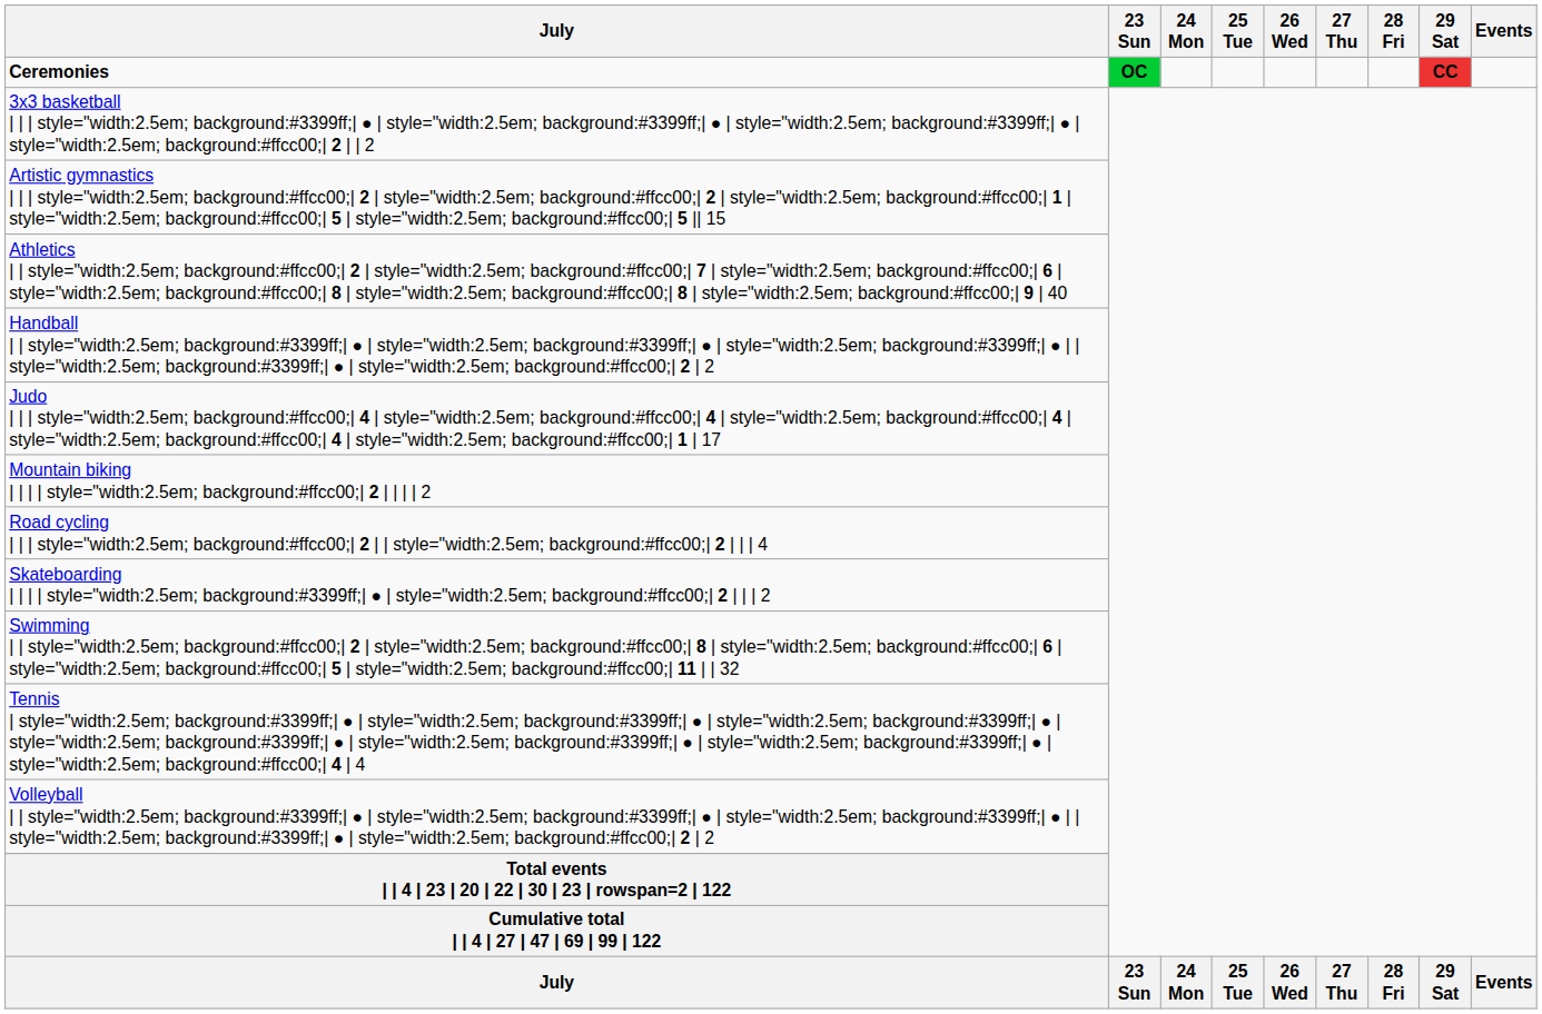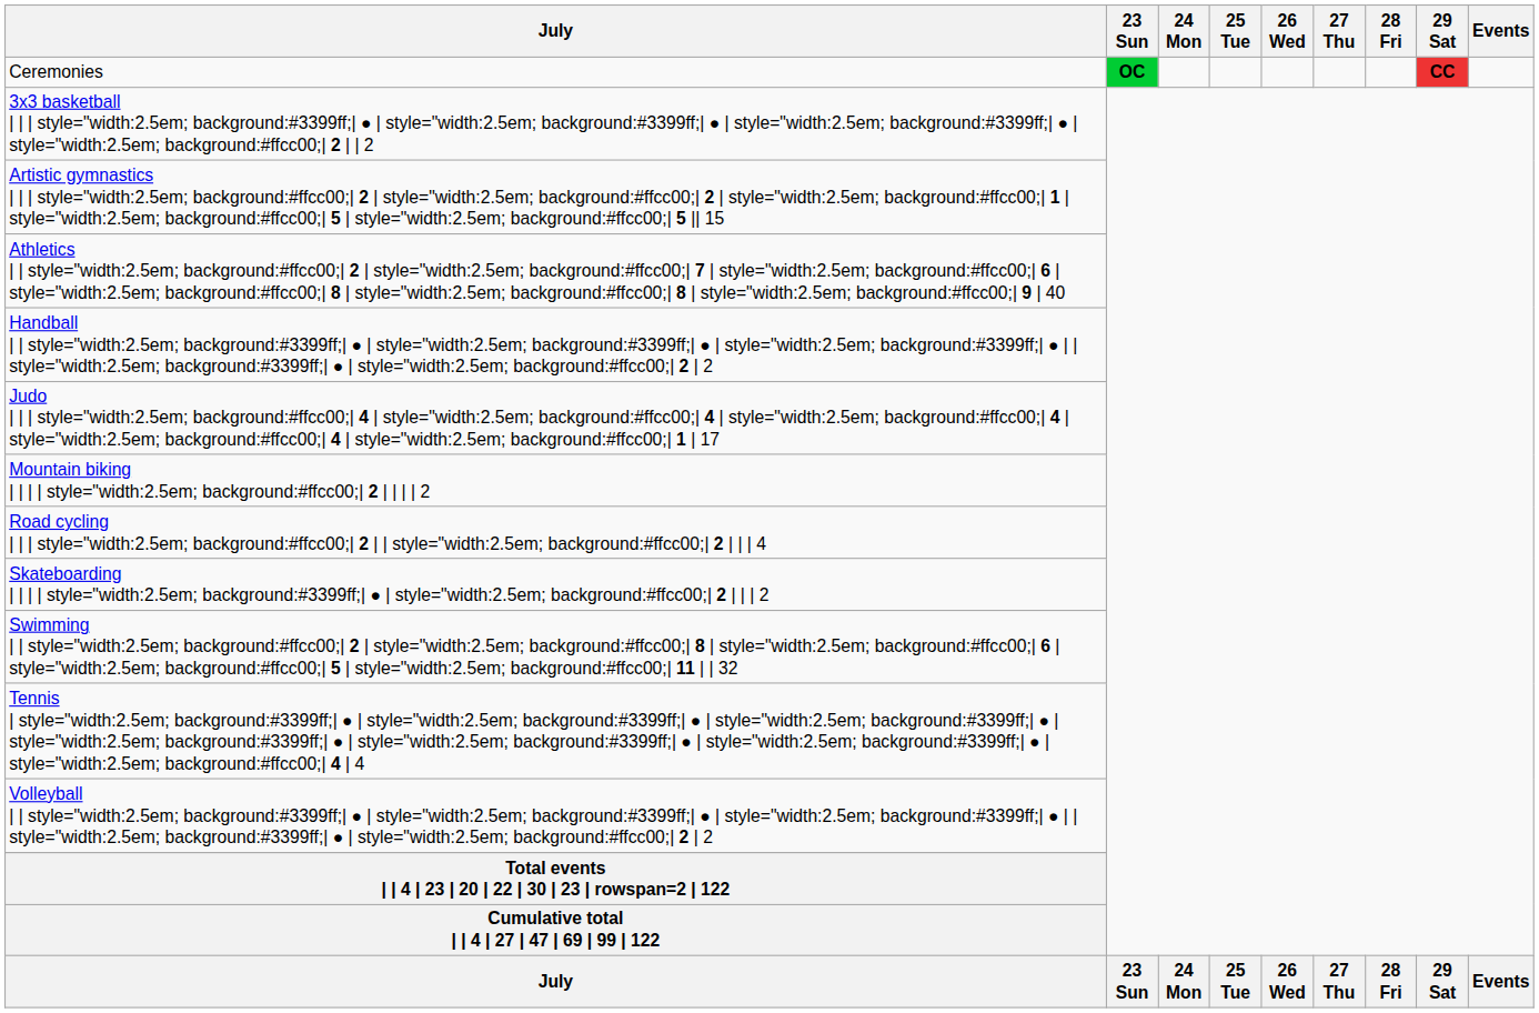Ceremonies | July: bold -> normal
